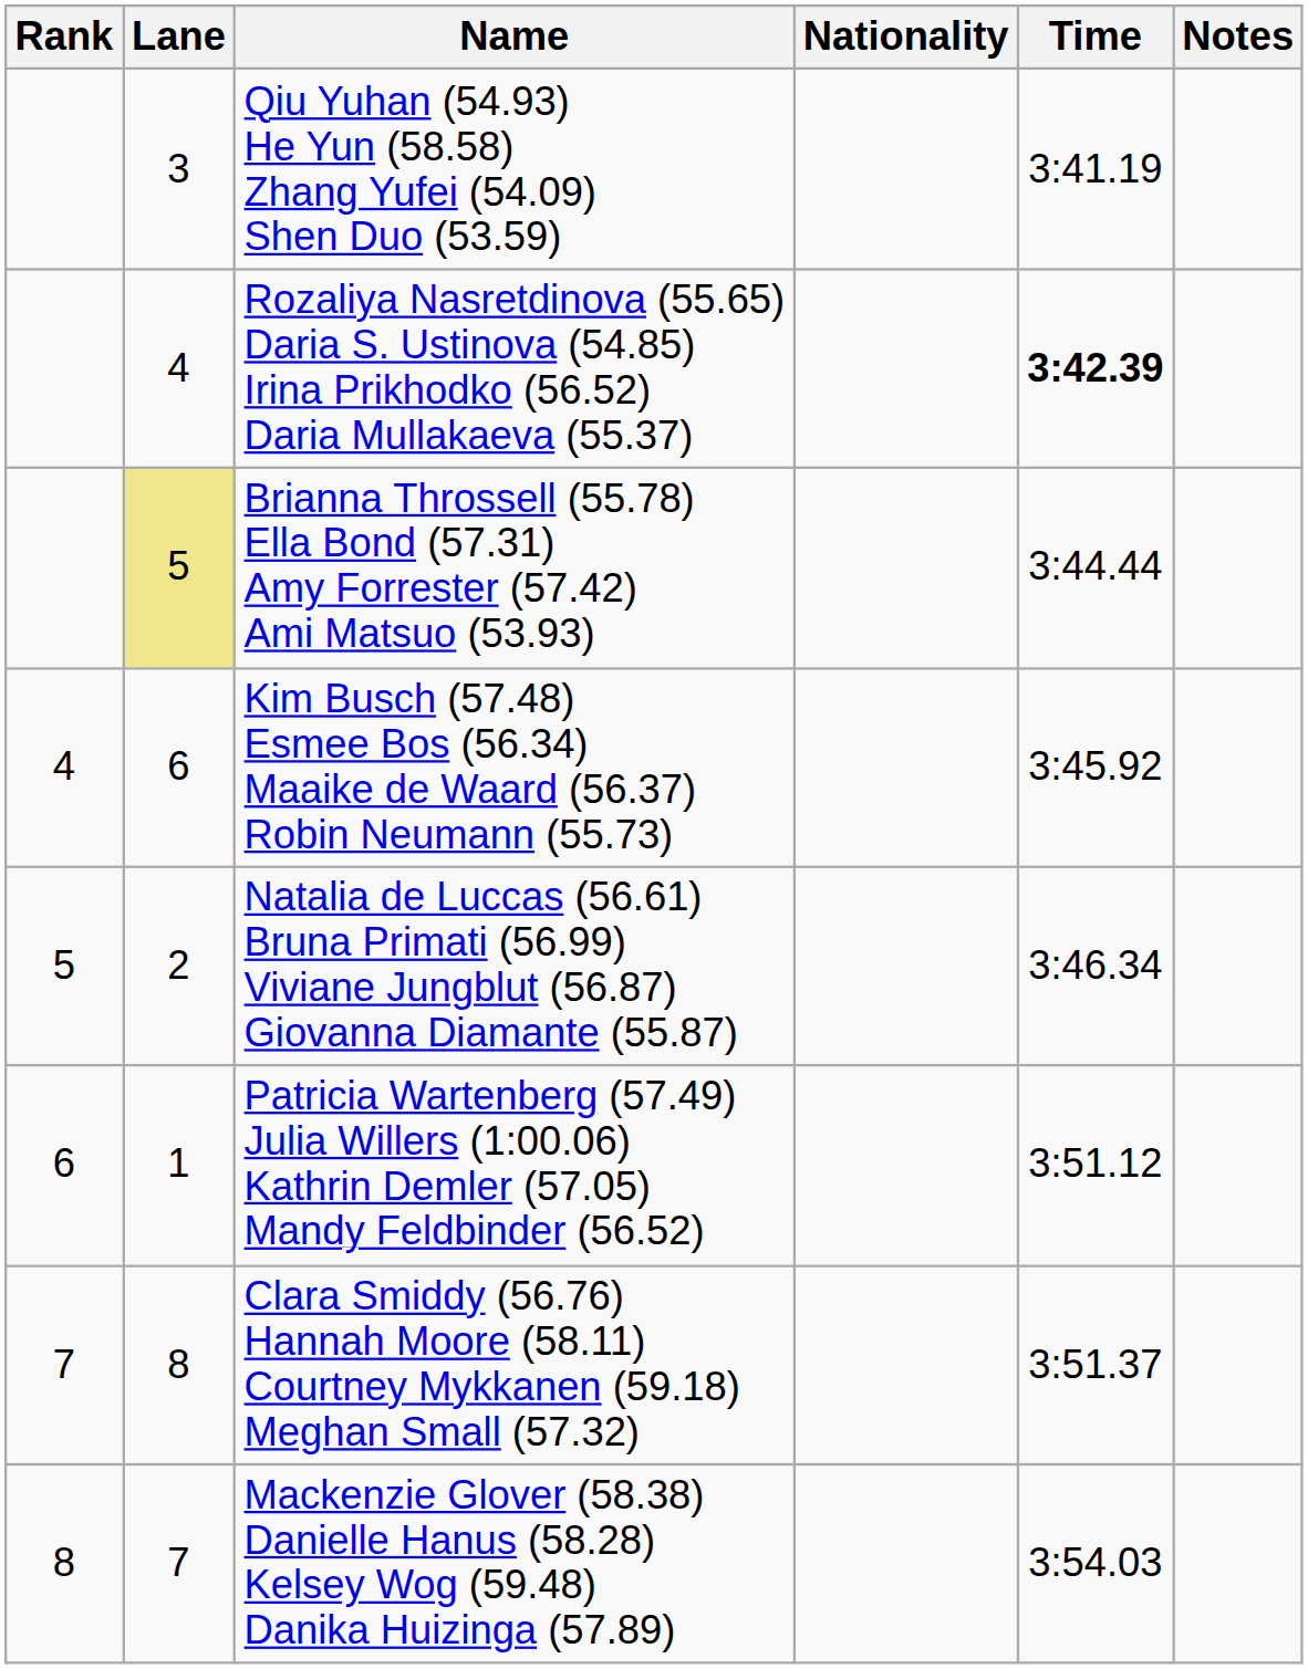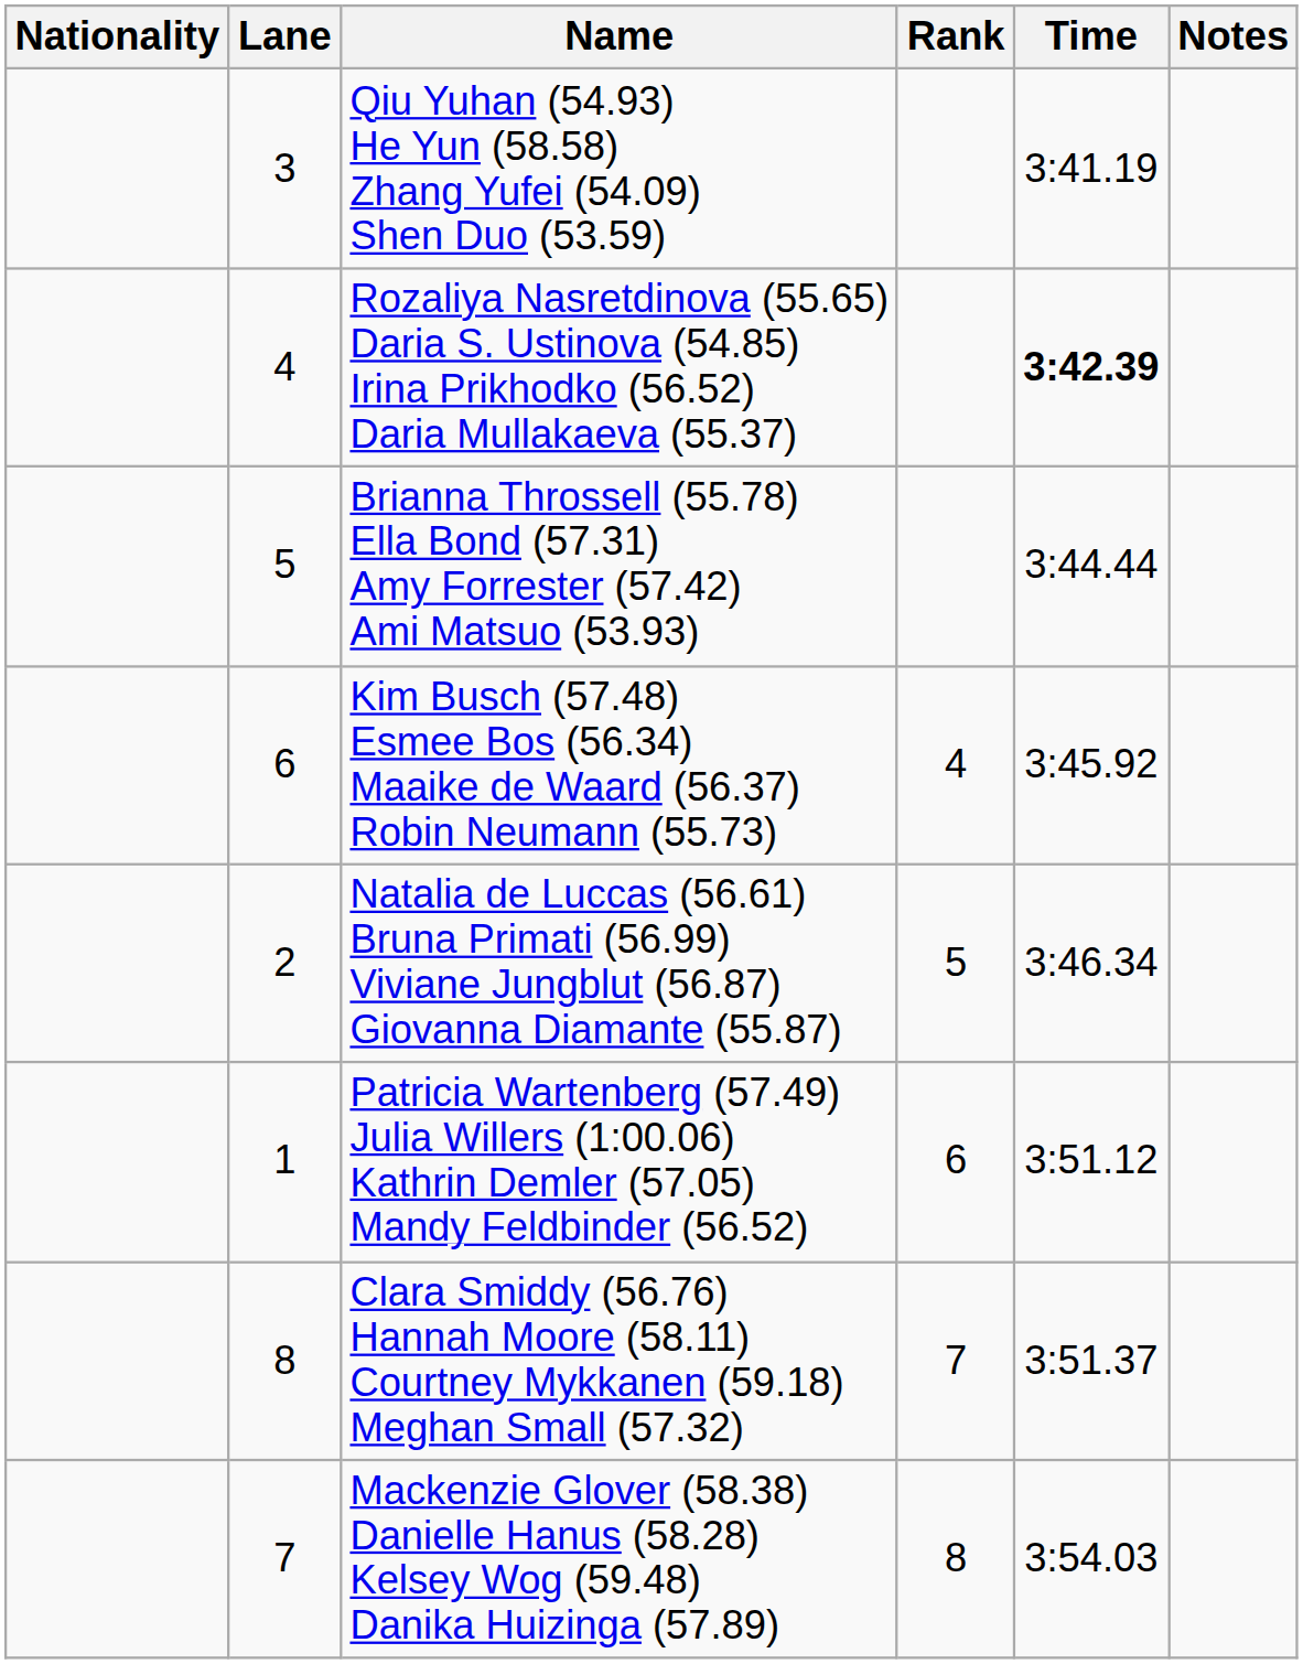columns swapped: Rank <-> Nationality
row 4 | Lane: khaki background -> no background
